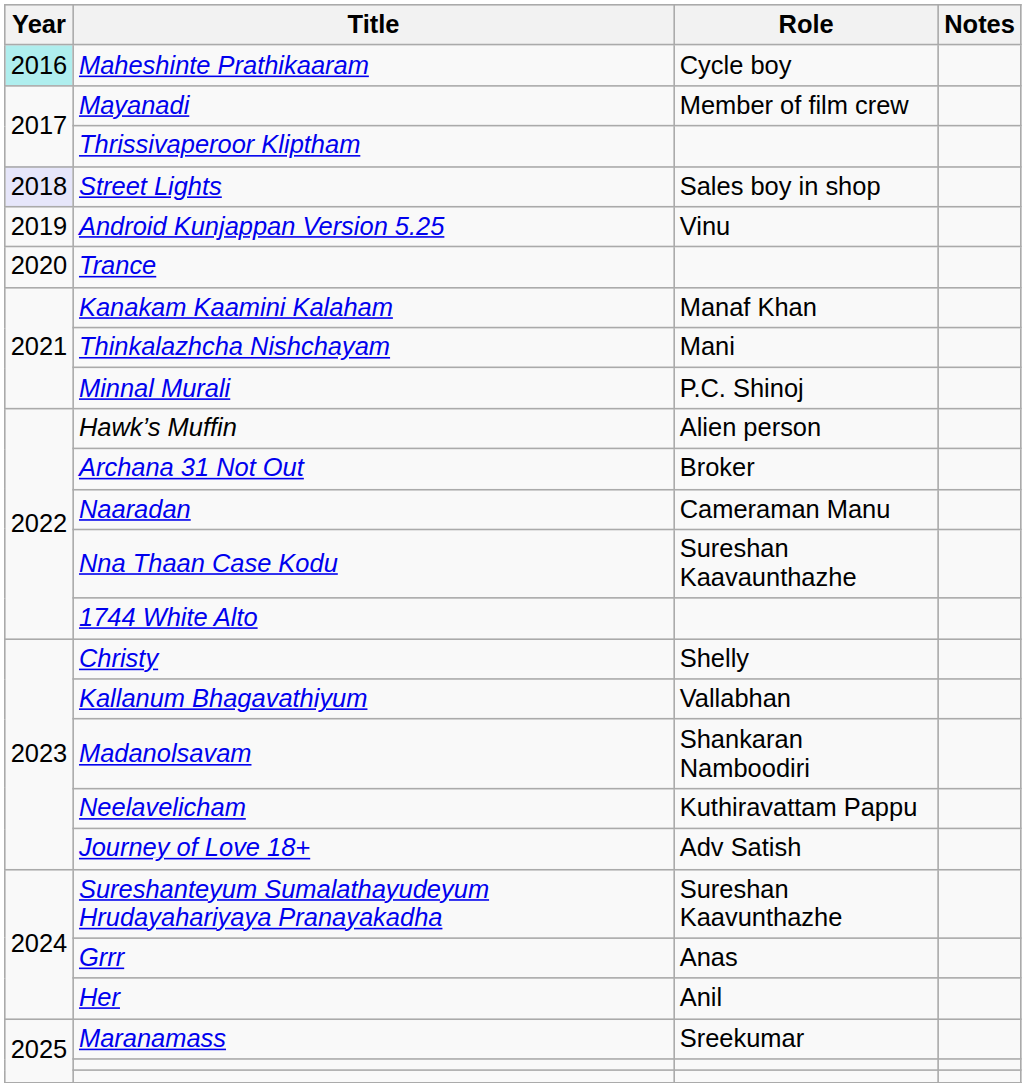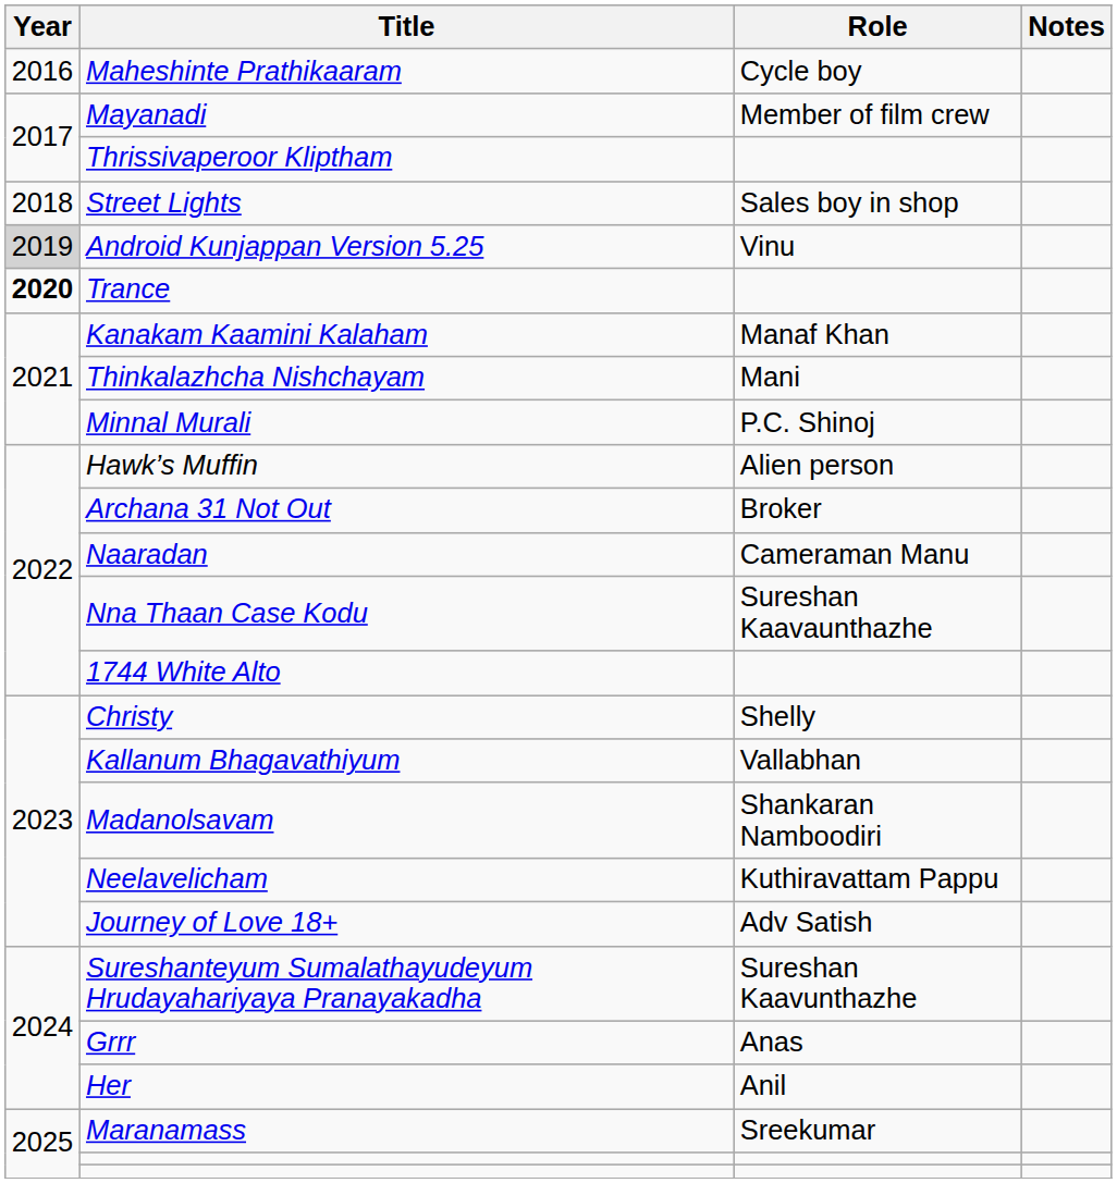Maheshinte Prathikaaram | Year: paleturquoise background -> no background
Street Lights | Year: lavender background -> no background
Android Kunjappan Version 5.25 | Year: no background -> lightgrey background
Trance | Year: normal -> bold
